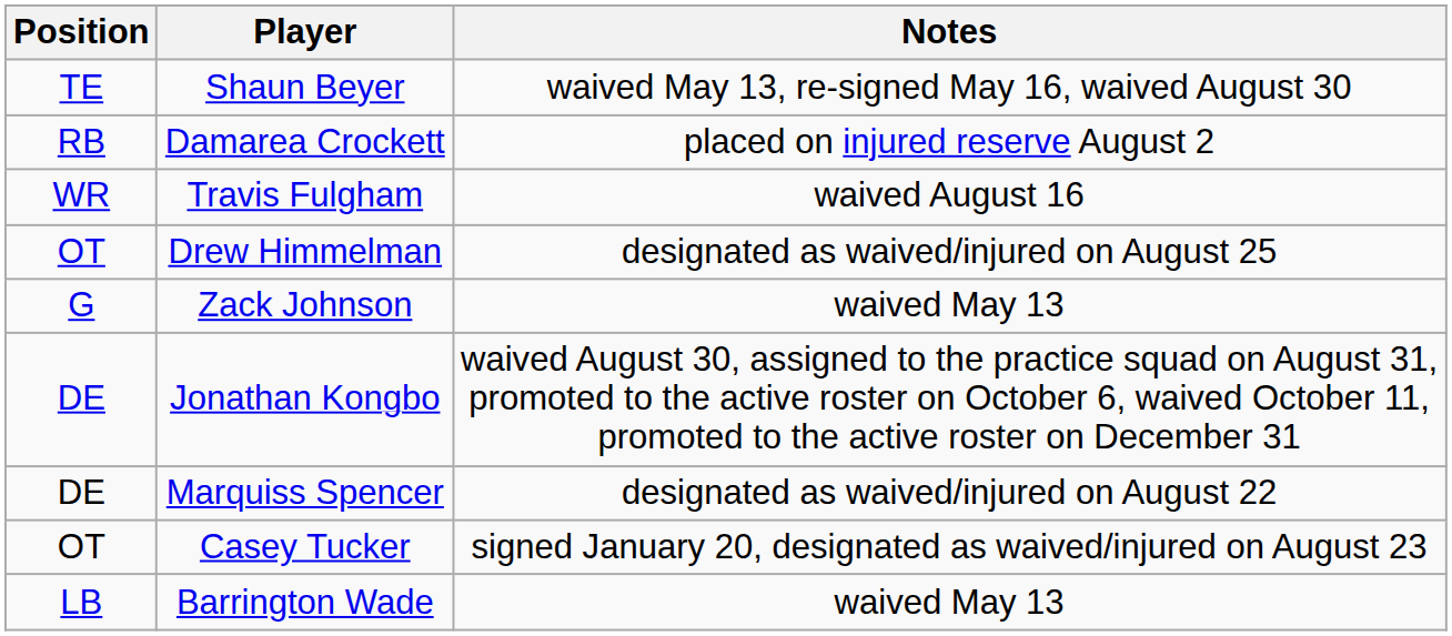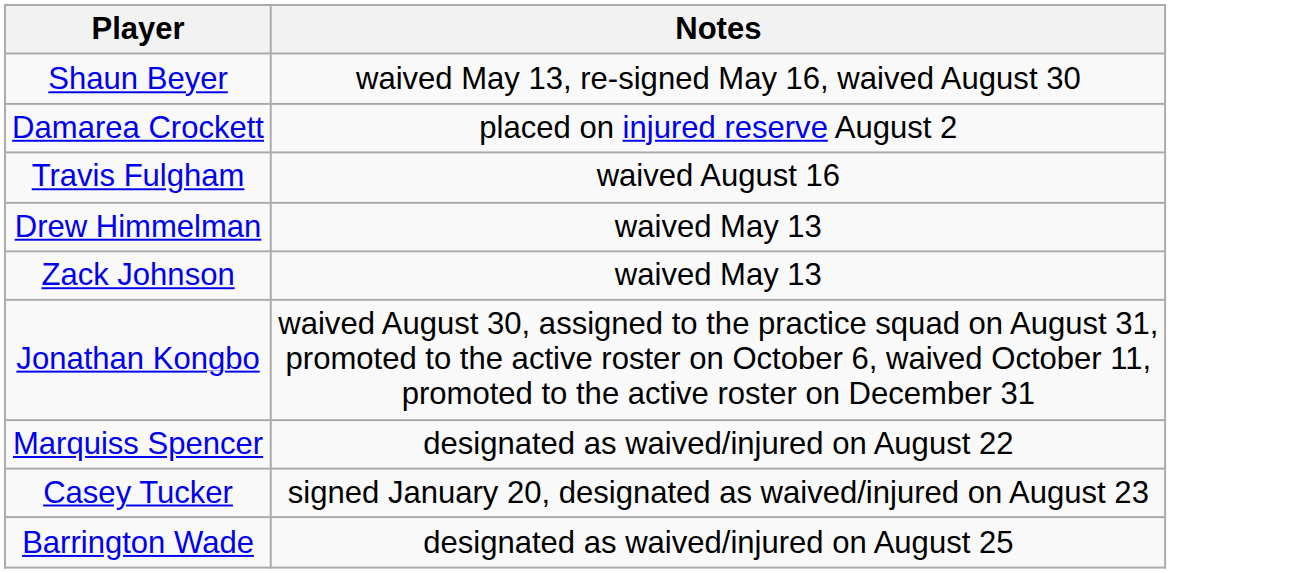- column: Position | TE | RB | WR | OT | G | DE | DE | OT | LB
Drew Himmelman | Notes: designated as waived/injured on August 25 -> waived May 13
Barrington Wade | Notes: waived May 13 -> designated as waived/injured on August 25
